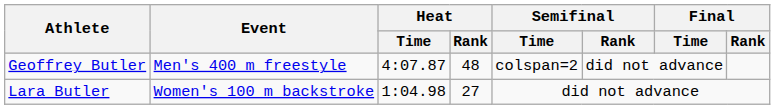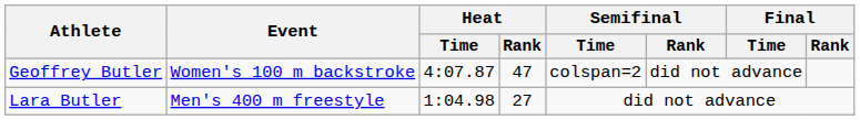Geoffrey Butler | Event: Men's 400 m freestyle -> Women's 100 m backstroke
Geoffrey Butler | Heat / Rank: 48 -> 47
Lara Butler | Event: Women's 100 m backstroke -> Men's 400 m freestyle
